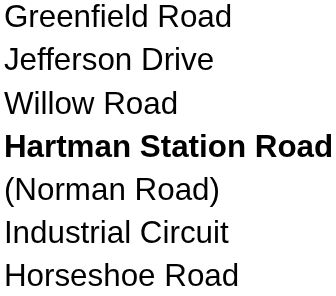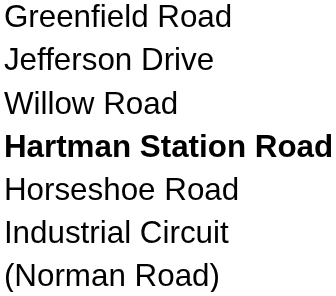row 5 | column 1: (Norman Road) -> Horseshoe Road
row 7 | column 1: Horseshoe Road -> (Norman Road)
